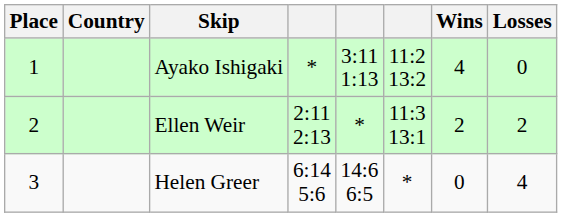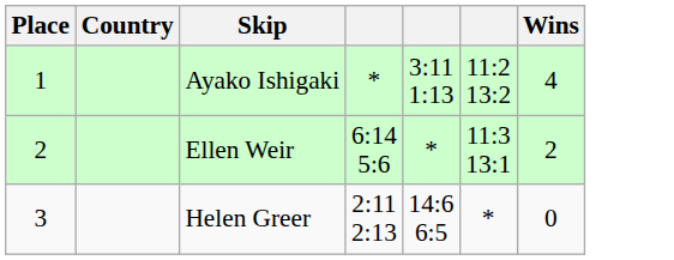- column: Losses | 0 | 2 | 4
Ellen Weir | column 4: 2:11 2:13 -> 6:14 5:6
Helen Greer | column 4: 6:14 5:6 -> 2:11 2:13
